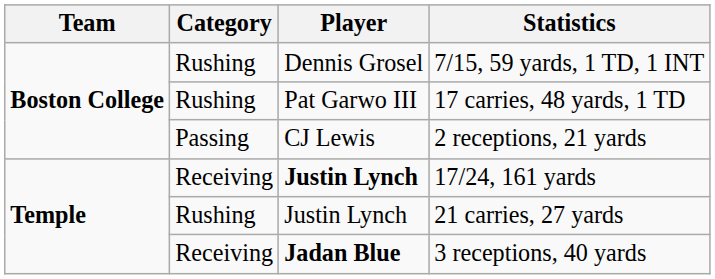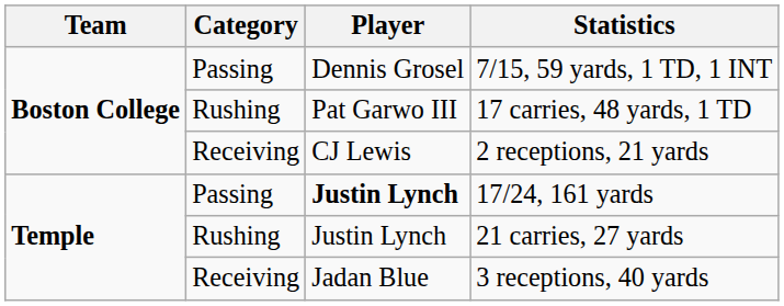7/15, 59 yards, 1 TD, 1 INT | Category: Rushing -> Passing
2 receptions, 21 yards | Category: Passing -> Receiving
17/24, 161 yards | Category: Receiving -> Passing
3 receptions, 40 yards | Player: bold -> normal
